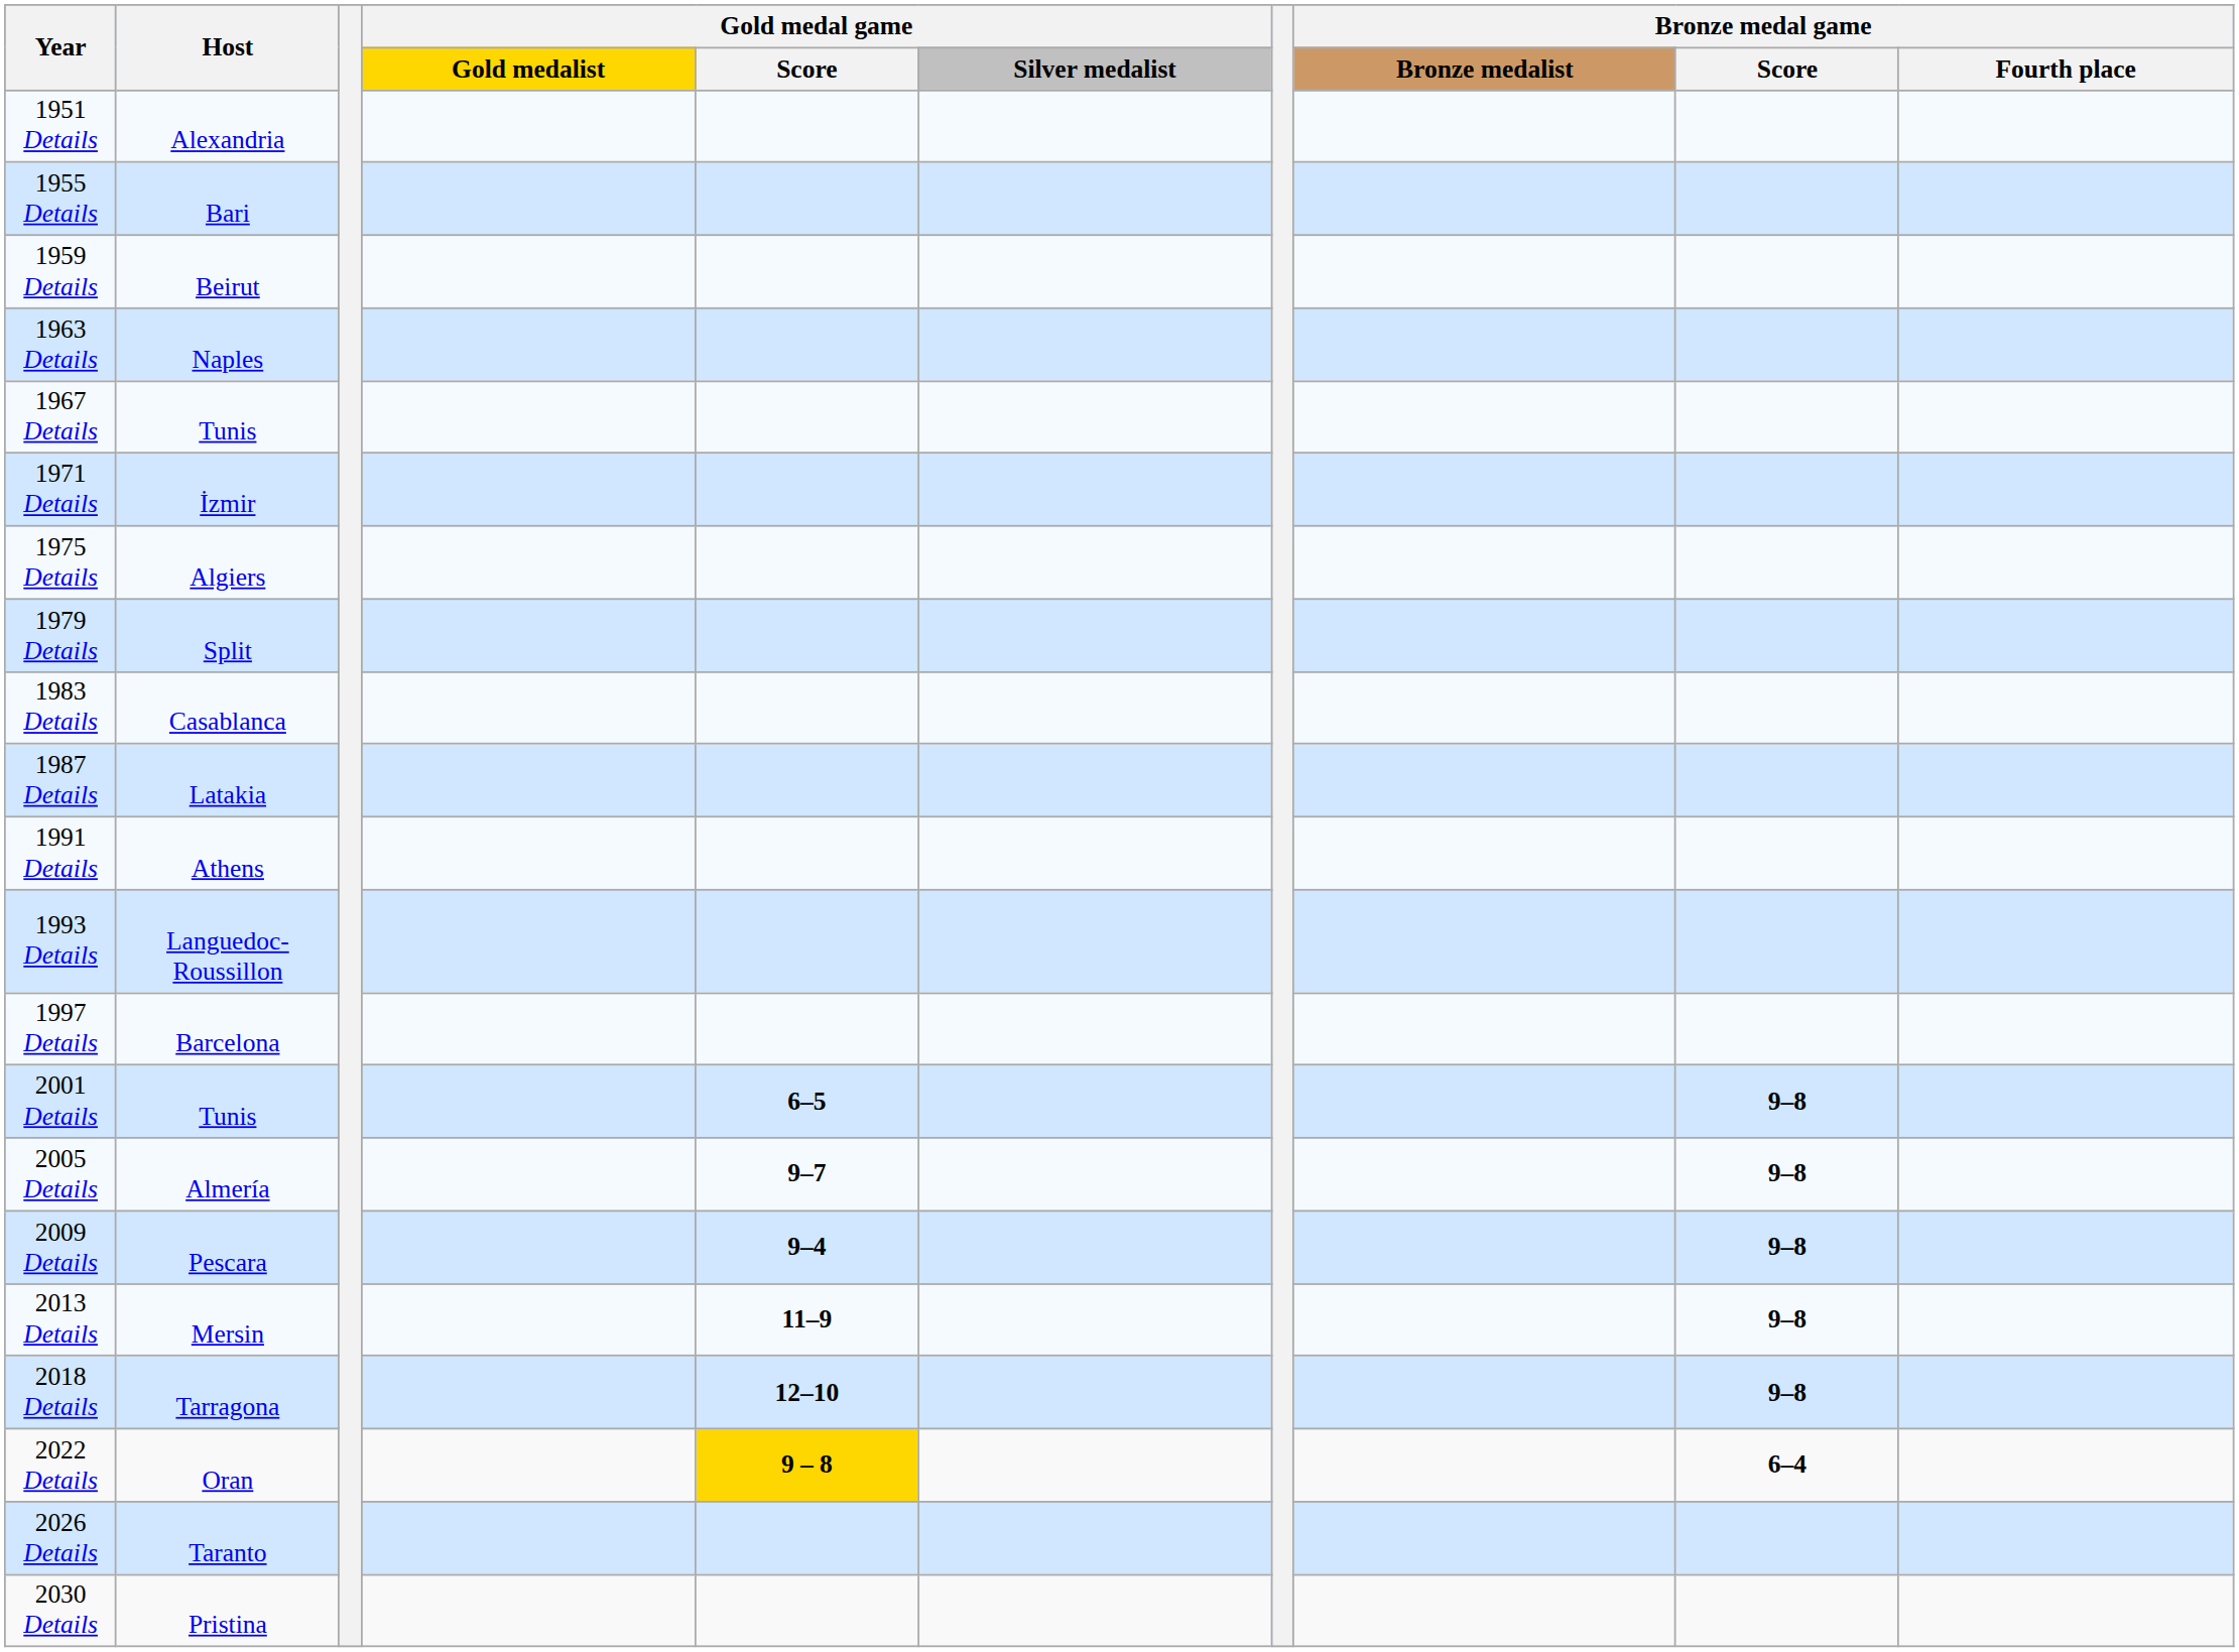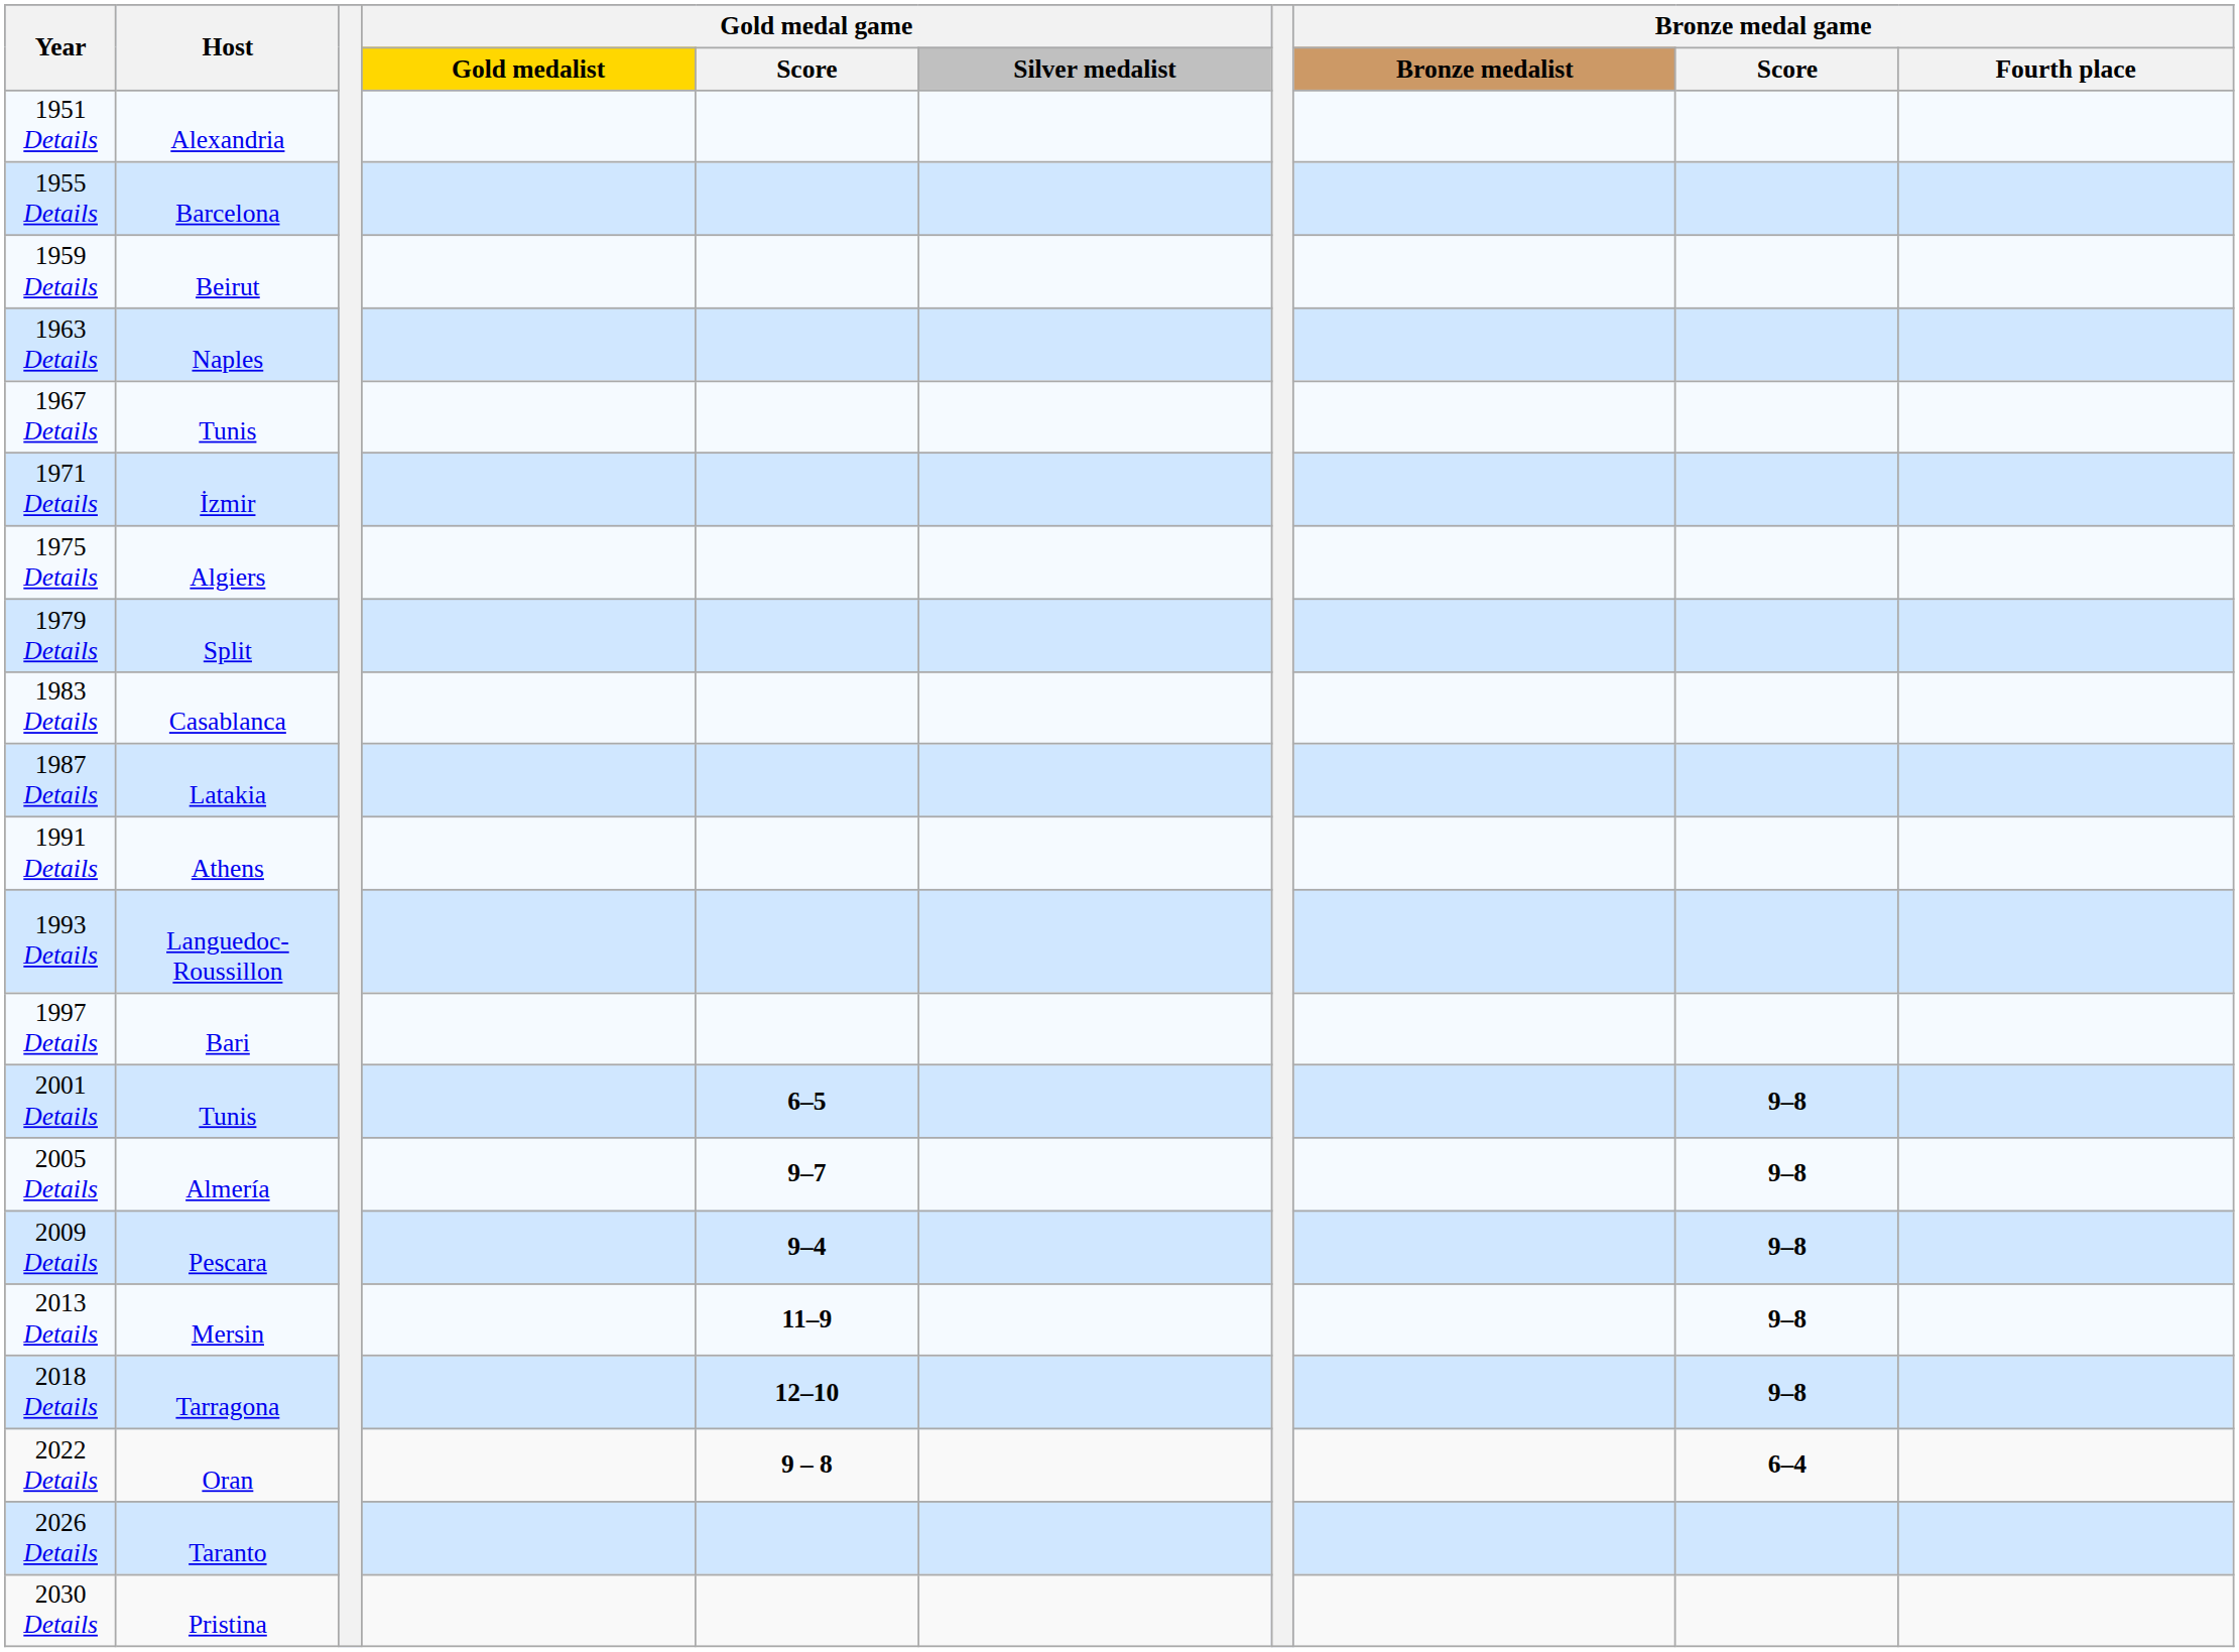1955 Details | Host: Bari -> Barcelona
1997 Details | Host: Barcelona -> Bari
2022 Details | Gold medal game / Score: gold background -> no background
